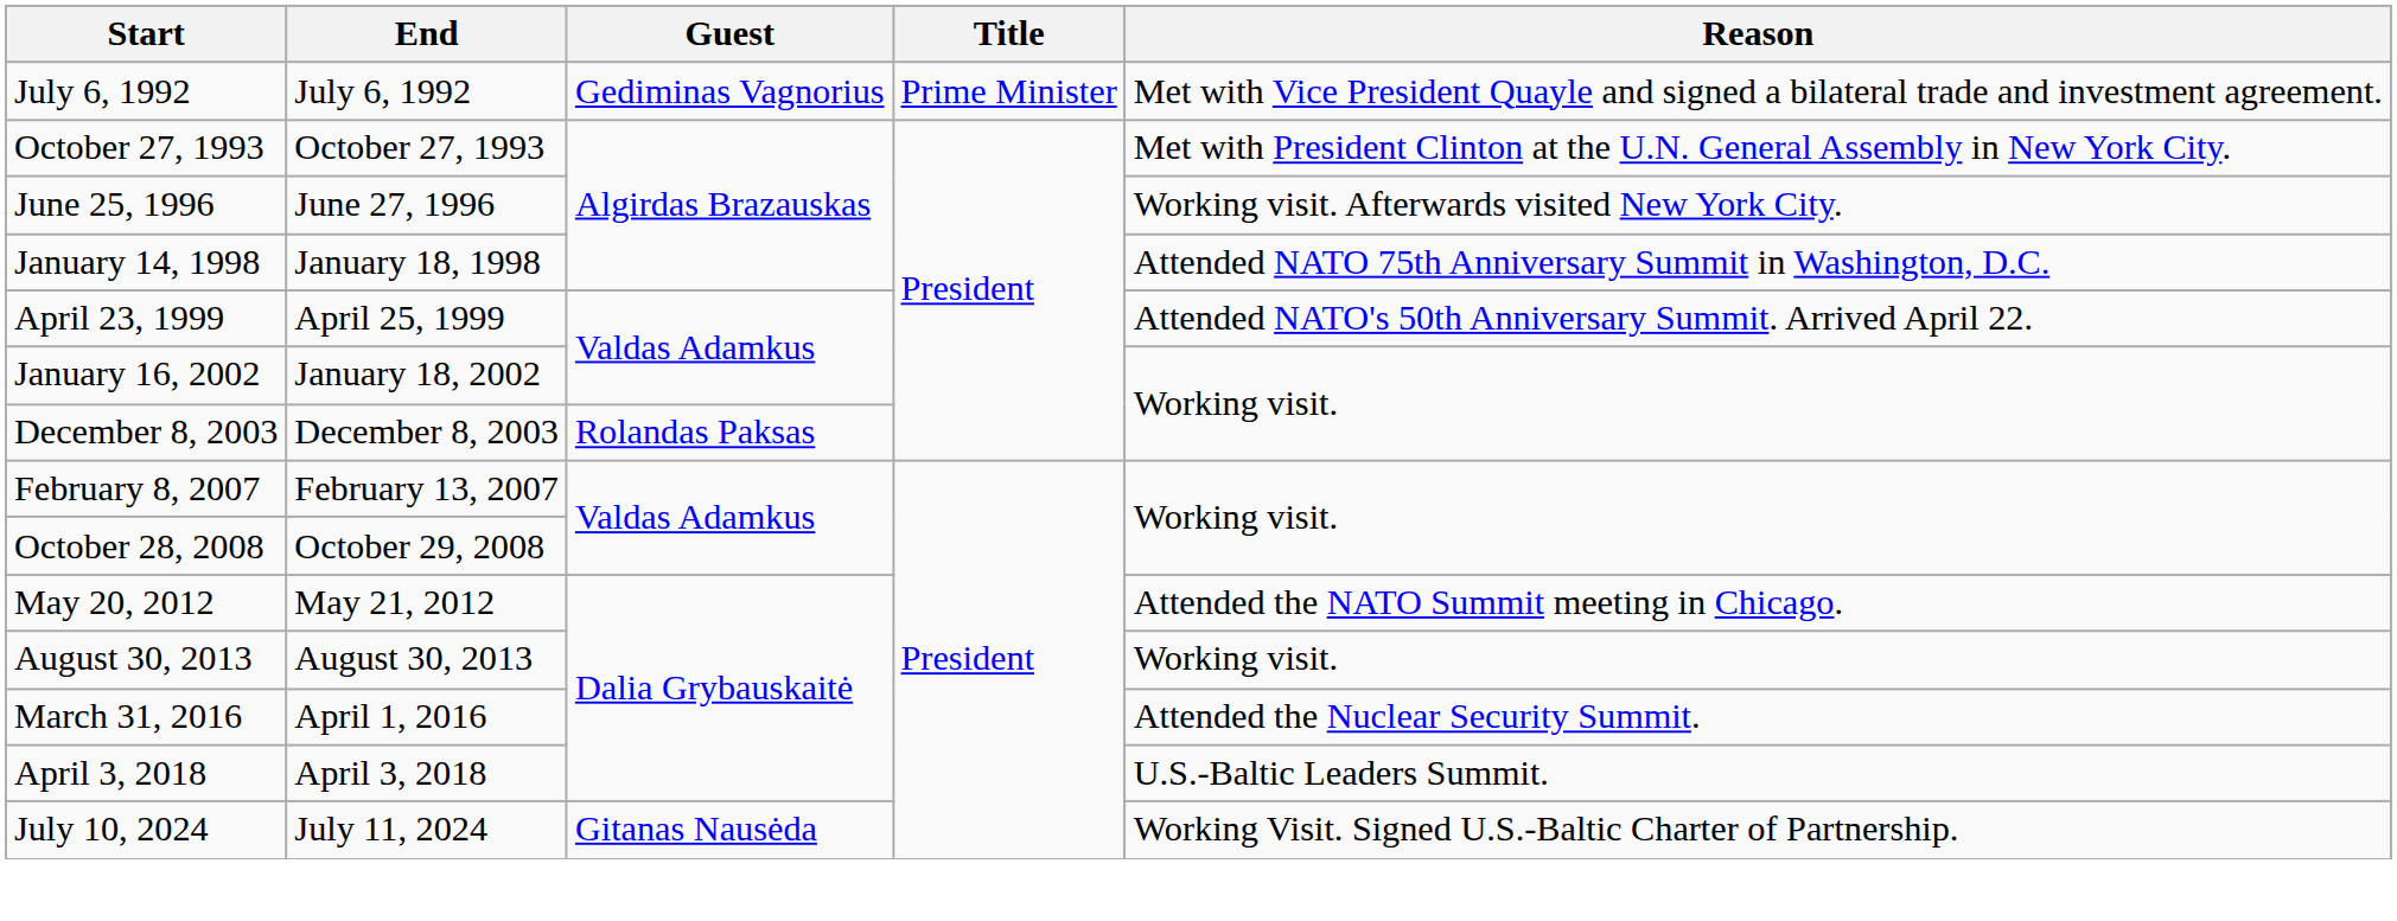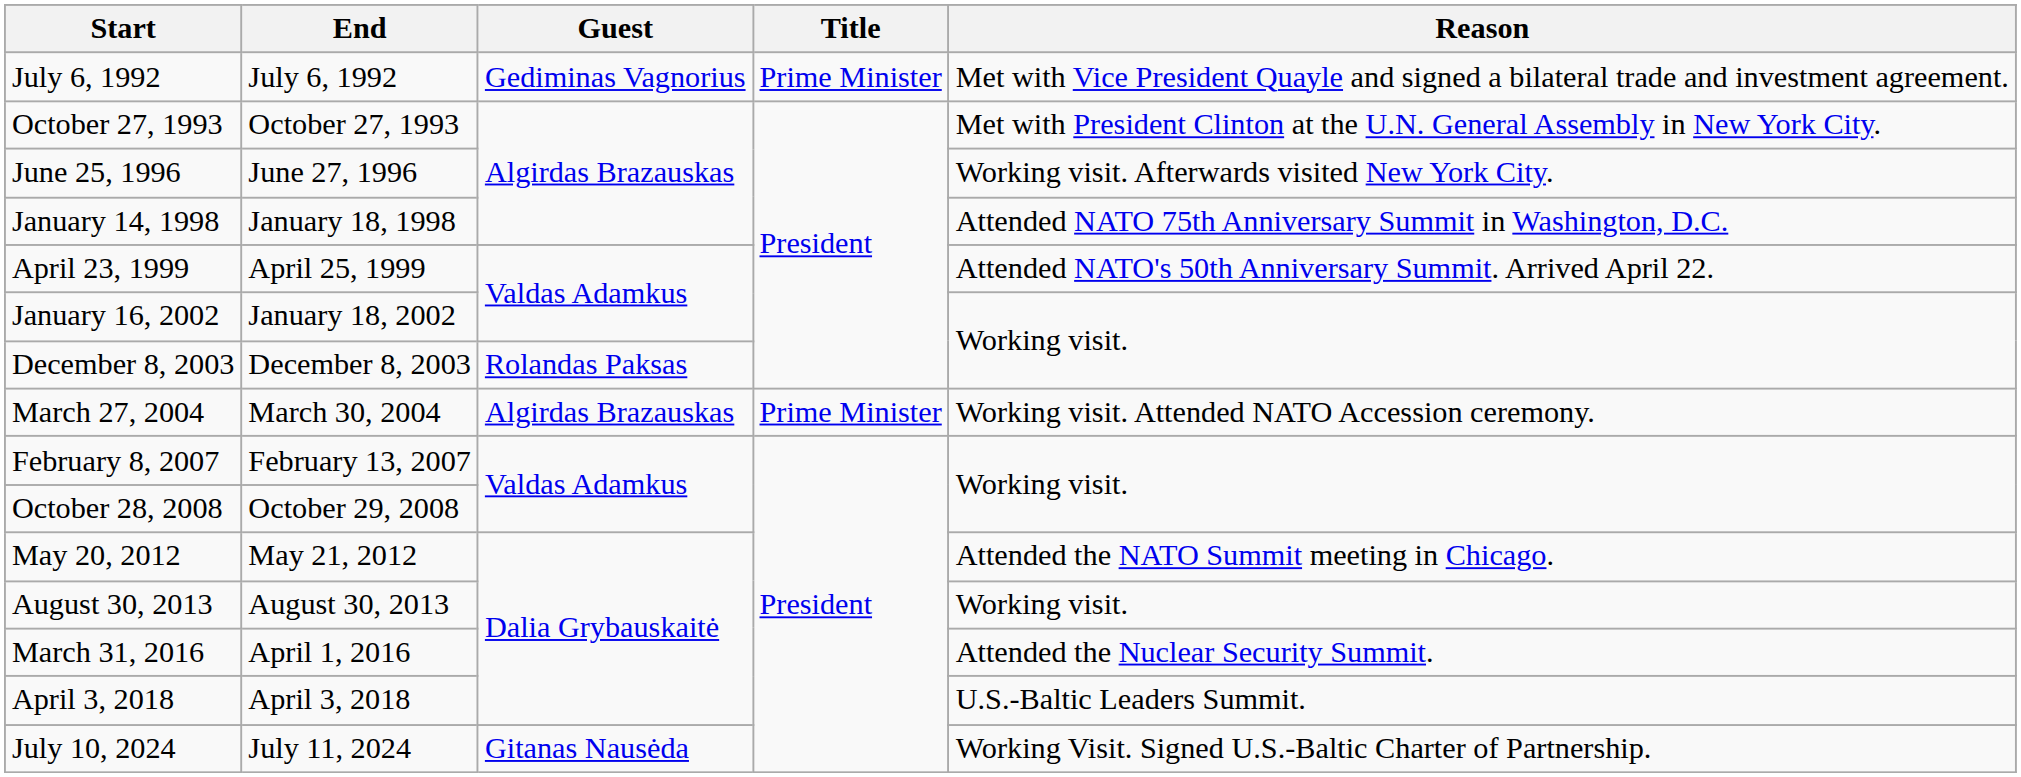+ row: March 27, 2004 | March 30, 2004 | Algirdas Brazauskas | Prime Minister | Working visit. Attended NATO Accession ceremony.
